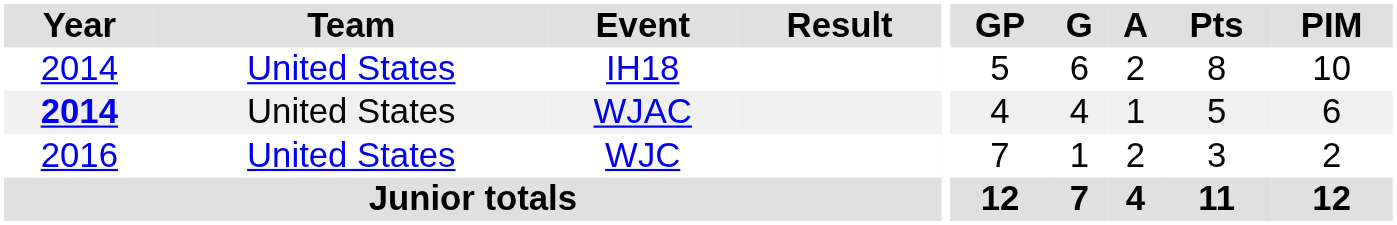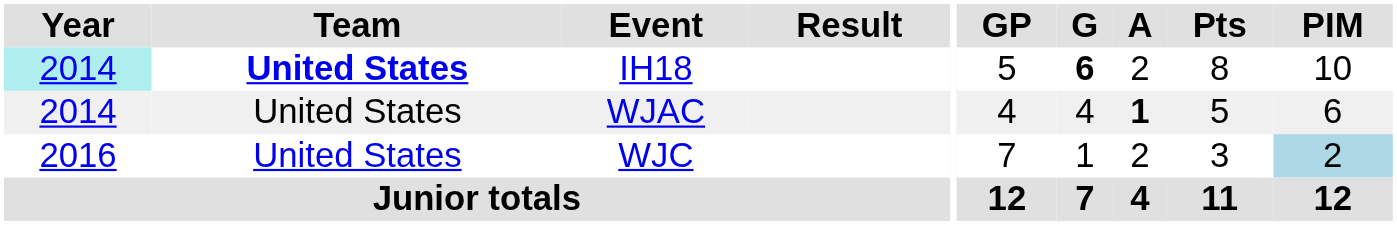IH18 | Year: no background -> paleturquoise background
IH18 | Team: normal -> bold
IH18 | G: normal -> bold
WJAC | Year: bold -> normal
WJAC | A: normal -> bold
WJC | PIM: no background -> lightblue background
